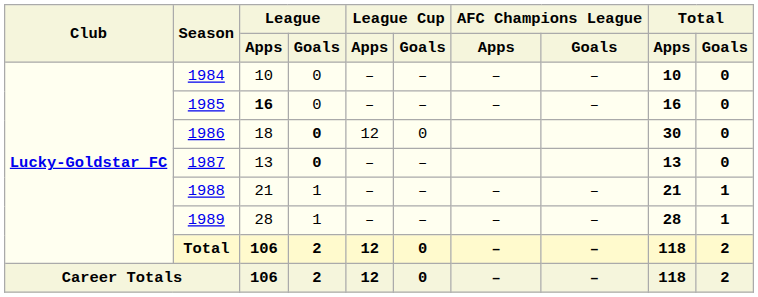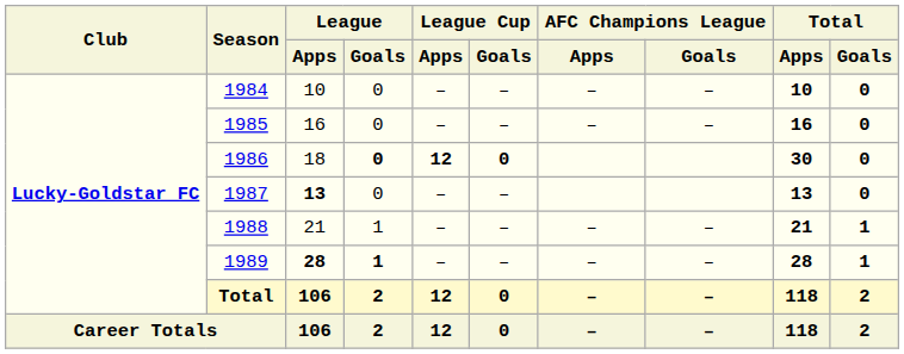1985 | League / Apps: bold -> normal
1986 | League Cup / Apps: normal -> bold
1986 | League Cup / Goals: normal -> bold
1987 | League / Apps: normal -> bold
1987 | League / Goals: bold -> normal
1989 | League / Apps: normal -> bold
1989 | League / Goals: normal -> bold
